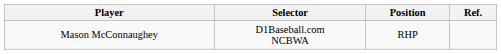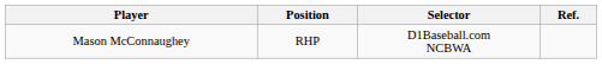columns swapped: Position <-> Selector
